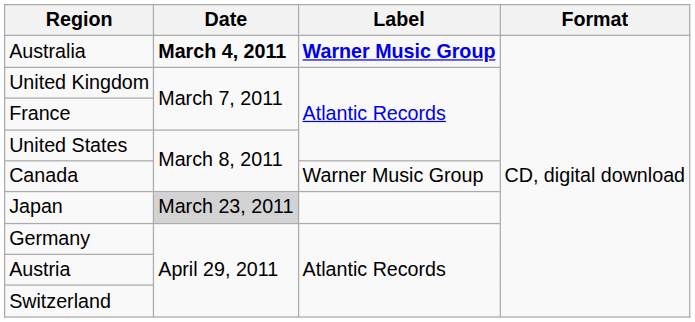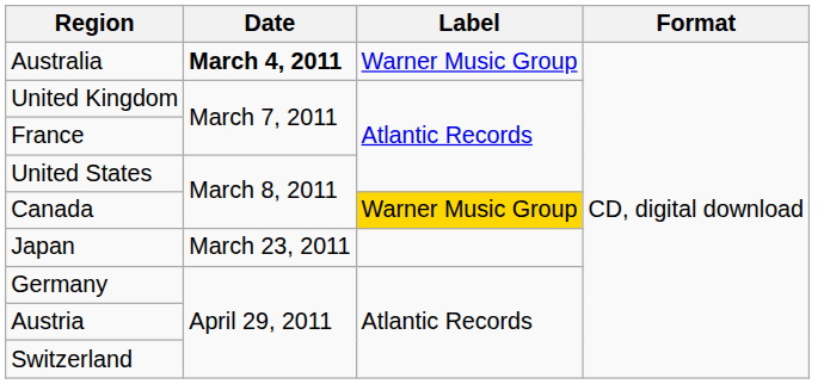Australia | Label: bold -> normal
Canada | Label: no background -> gold background
Japan | Date: lightgrey background -> no background
